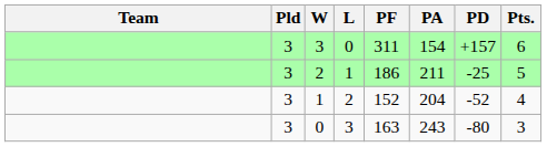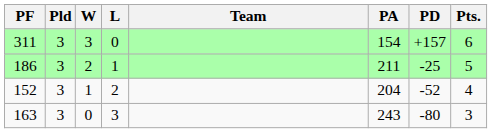columns swapped: Team <-> PF
